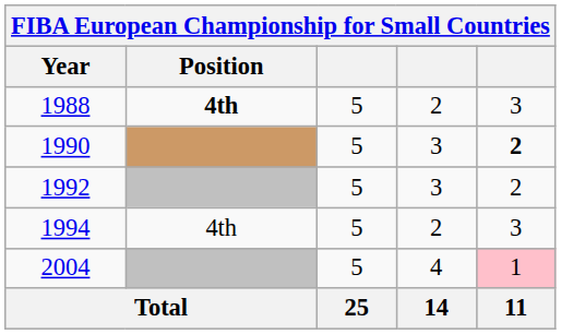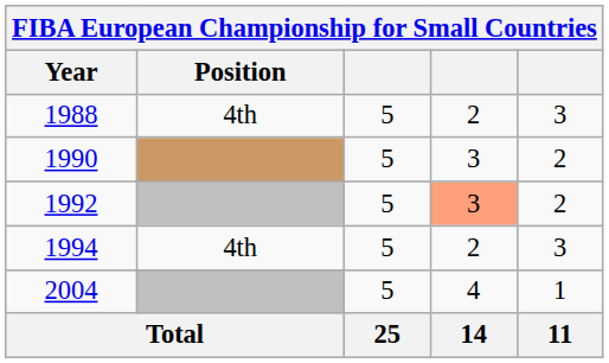1988 | Position: bold -> normal
1990 | column 5: bold -> normal
1992 | column 4: no background -> lightsalmon background
2004 | column 5: pink background -> no background
